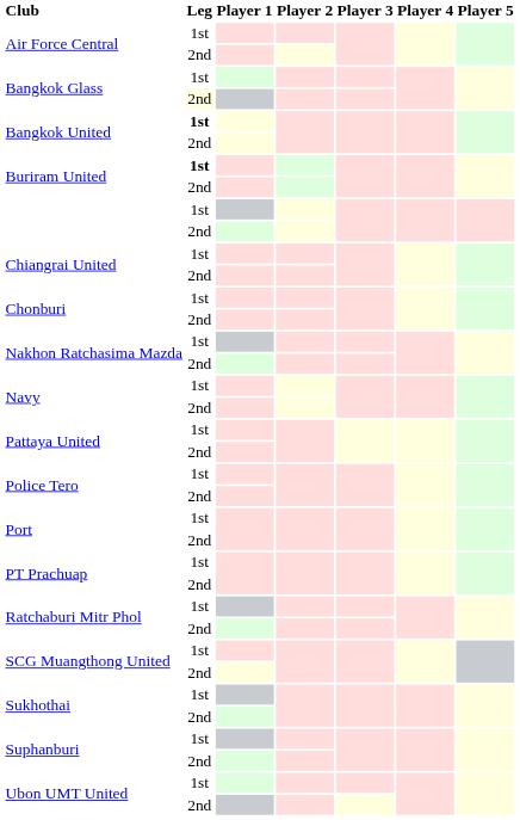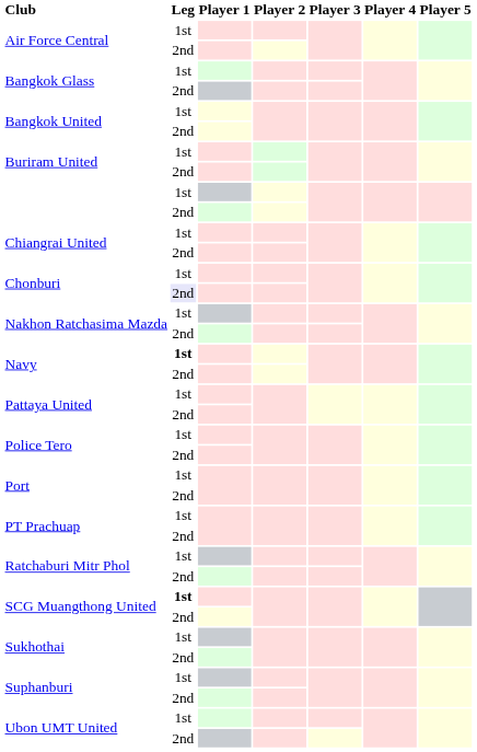Bangkok Glass / 2nd | Leg: lightyellow background -> no background
Bangkok United / 1st | Leg: bold -> normal
Buriram United / 1st | Leg: bold -> normal
Chonburi / 2nd | Leg: no background -> lavender background
Navy / 1st | Leg: normal -> bold
SCG Muangthong United / 1st | Leg: normal -> bold
